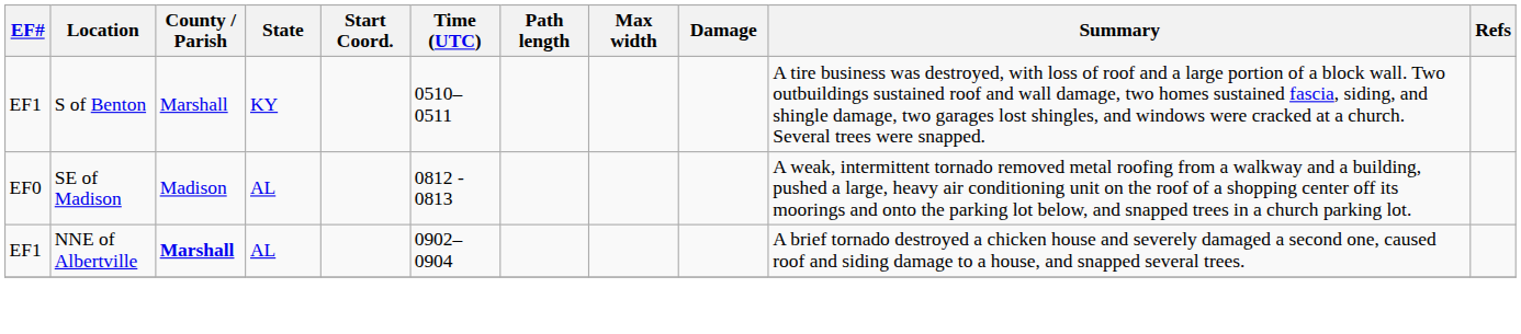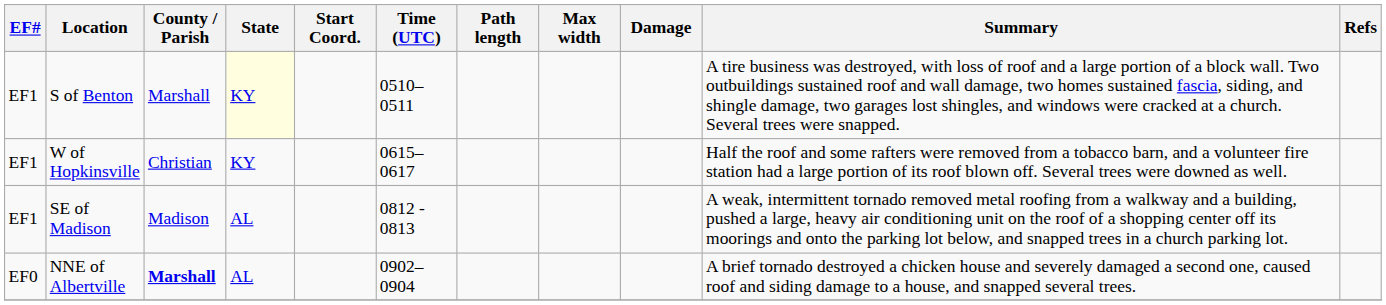S of Benton | State: no background -> lightyellow background
+ row: EF1 | W of Hopkinsville | Christian | KY | 0615–0617 | Half the roof and some rafters were removed from a tobacco barn, and a volunteer fire station had a large portion of its roof blown off. Several trees were downed as well.
SE of Madison | EF#: EF0 -> EF1
NNE of Albertville | EF#: EF1 -> EF0
